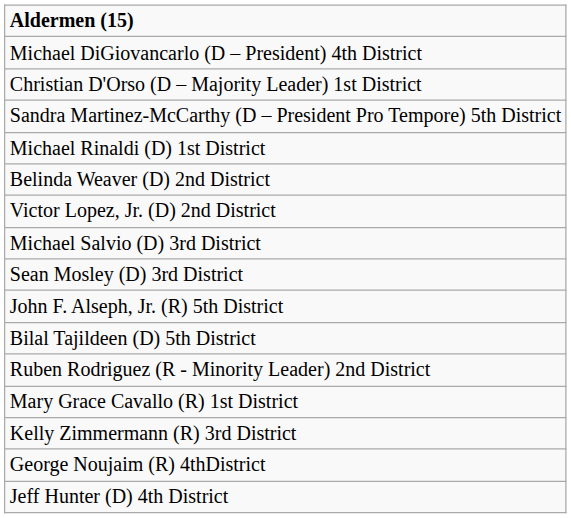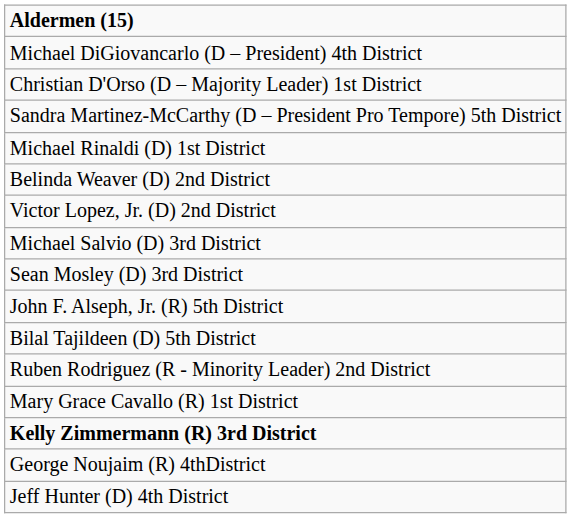row 14 | column 1: normal -> bold
